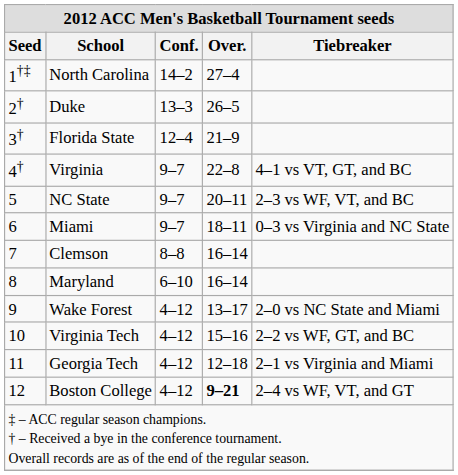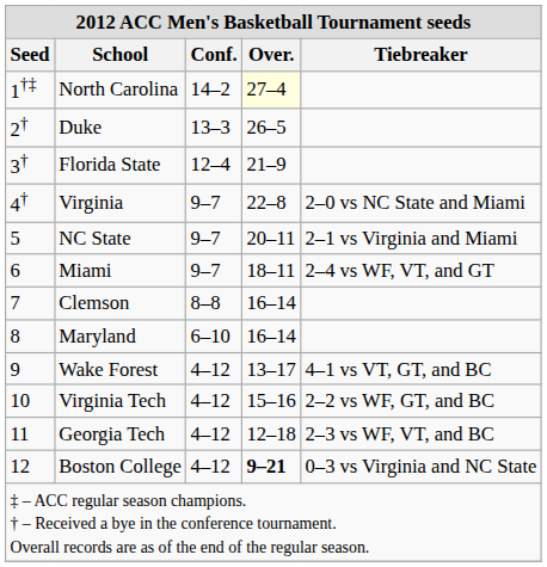North Carolina | Over.: no background -> lightyellow background
Virginia | Tiebreaker: 4–1 vs VT, GT, and BC -> 2–0 vs NC State and Miami
NC State | Tiebreaker: 2–3 vs WF, VT, and BC -> 2–1 vs Virginia and Miami
Miami | Tiebreaker: 0–3 vs Virginia and NC State -> 2–4 vs WF, VT, and GT
Wake Forest | Tiebreaker: 2–0 vs NC State and Miami -> 4–1 vs VT, GT, and BC
Georgia Tech | Tiebreaker: 2–1 vs Virginia and Miami -> 2–3 vs WF, VT, and BC
Boston College | Tiebreaker: 2–4 vs WF, VT, and GT -> 0–3 vs Virginia and NC State
